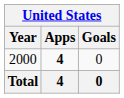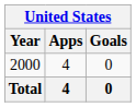2000 | Apps: bold -> normal
